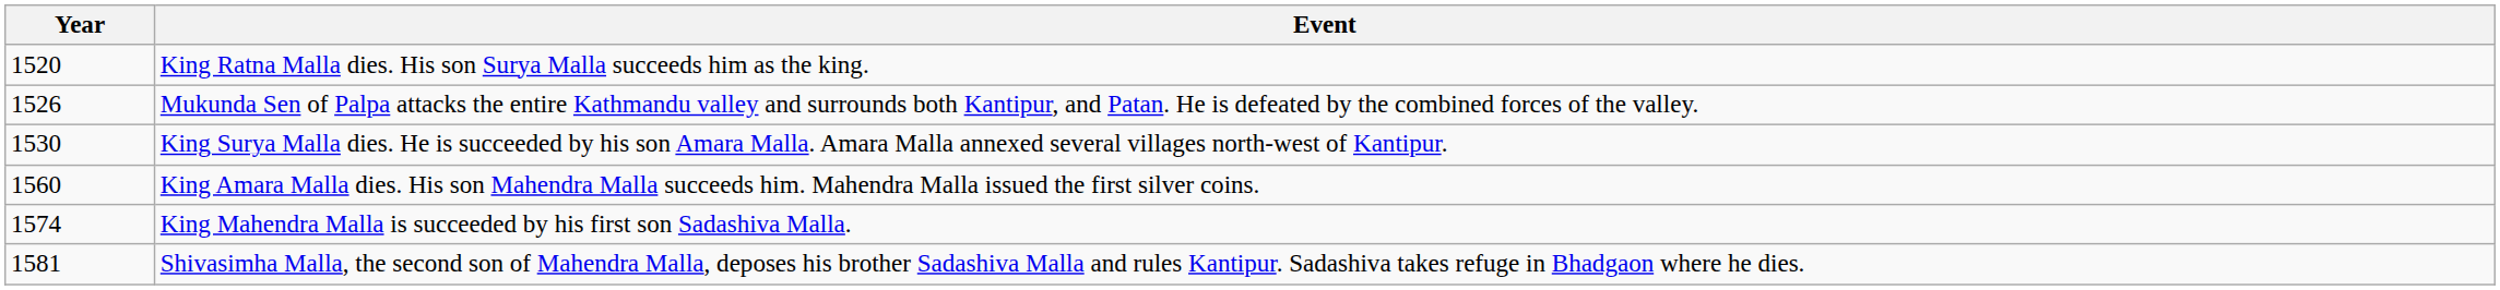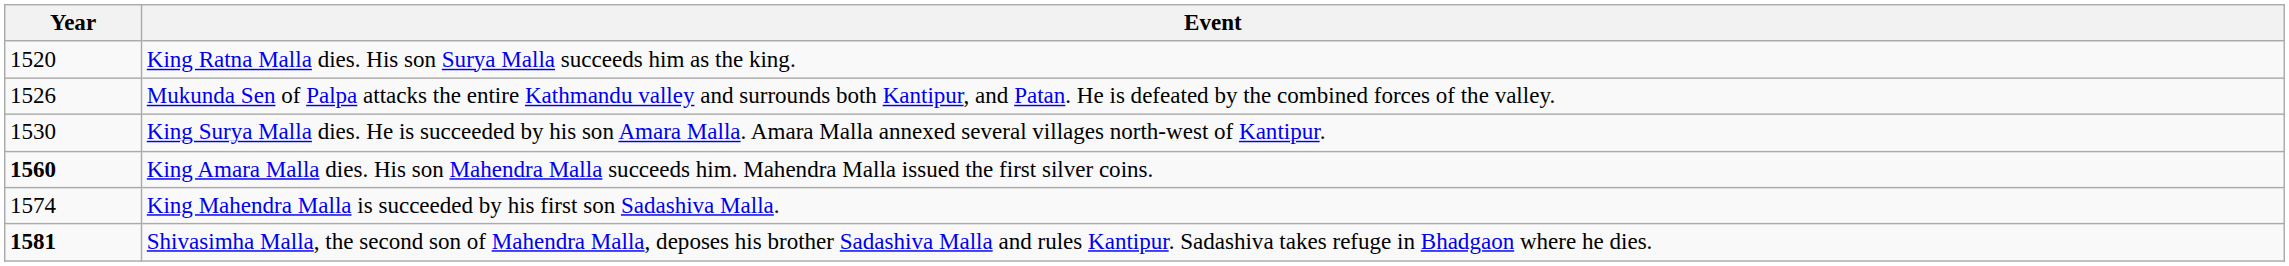row 5 | Year: normal -> bold
row 7 | Year: normal -> bold
